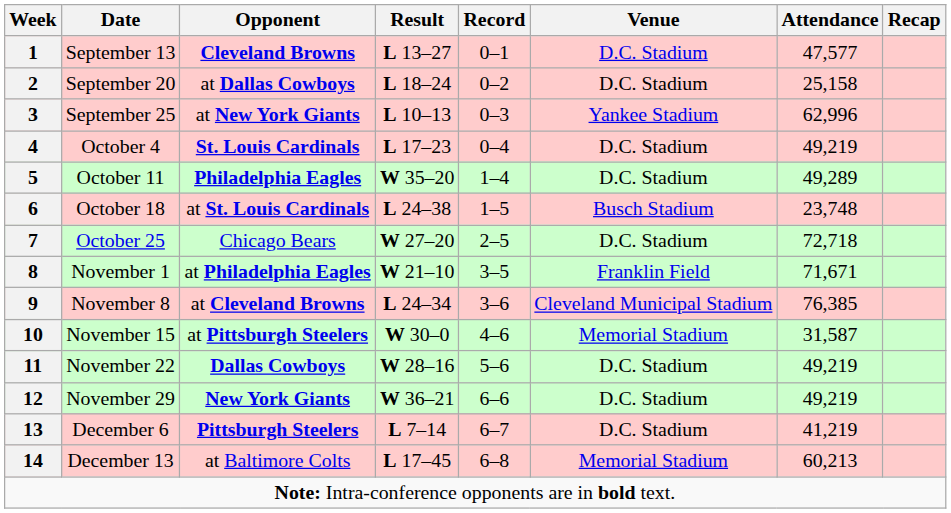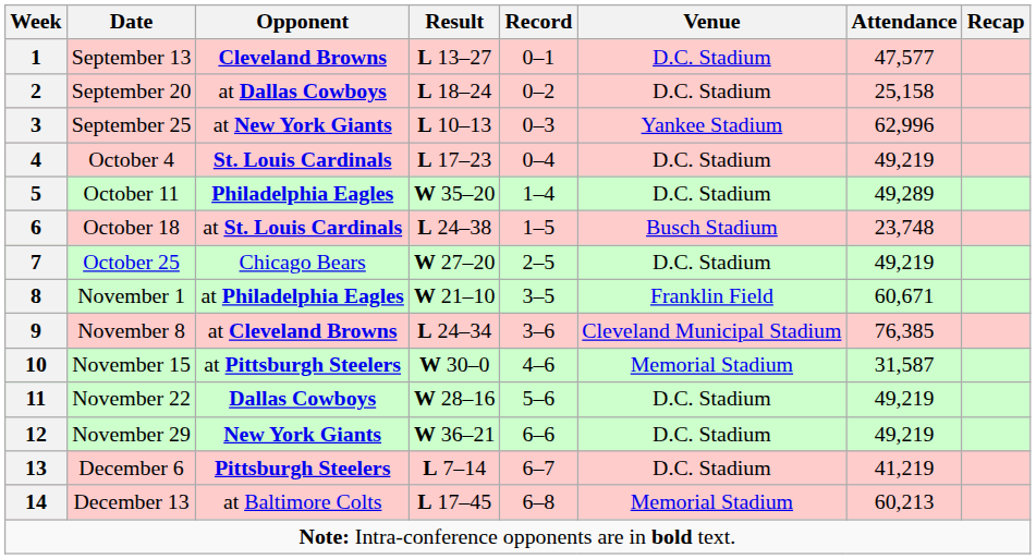7 | Attendance: 72,718 -> 49,219
8 | Attendance: 71,671 -> 60,671
